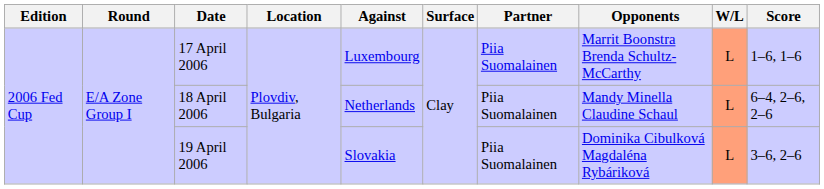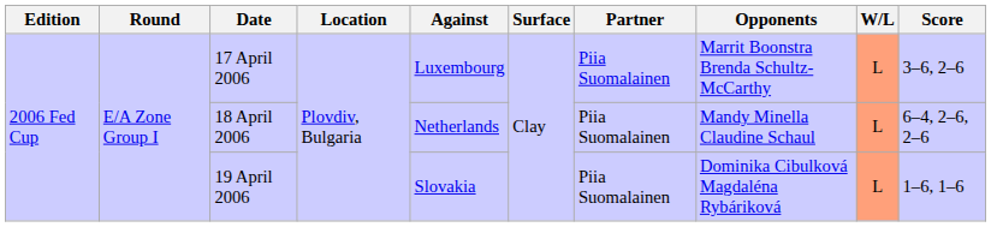17 April 2006 | Score: 1–6, 1–6 -> 3–6, 2–6
19 April 2006 | Score: 3–6, 2–6 -> 1–6, 1–6
